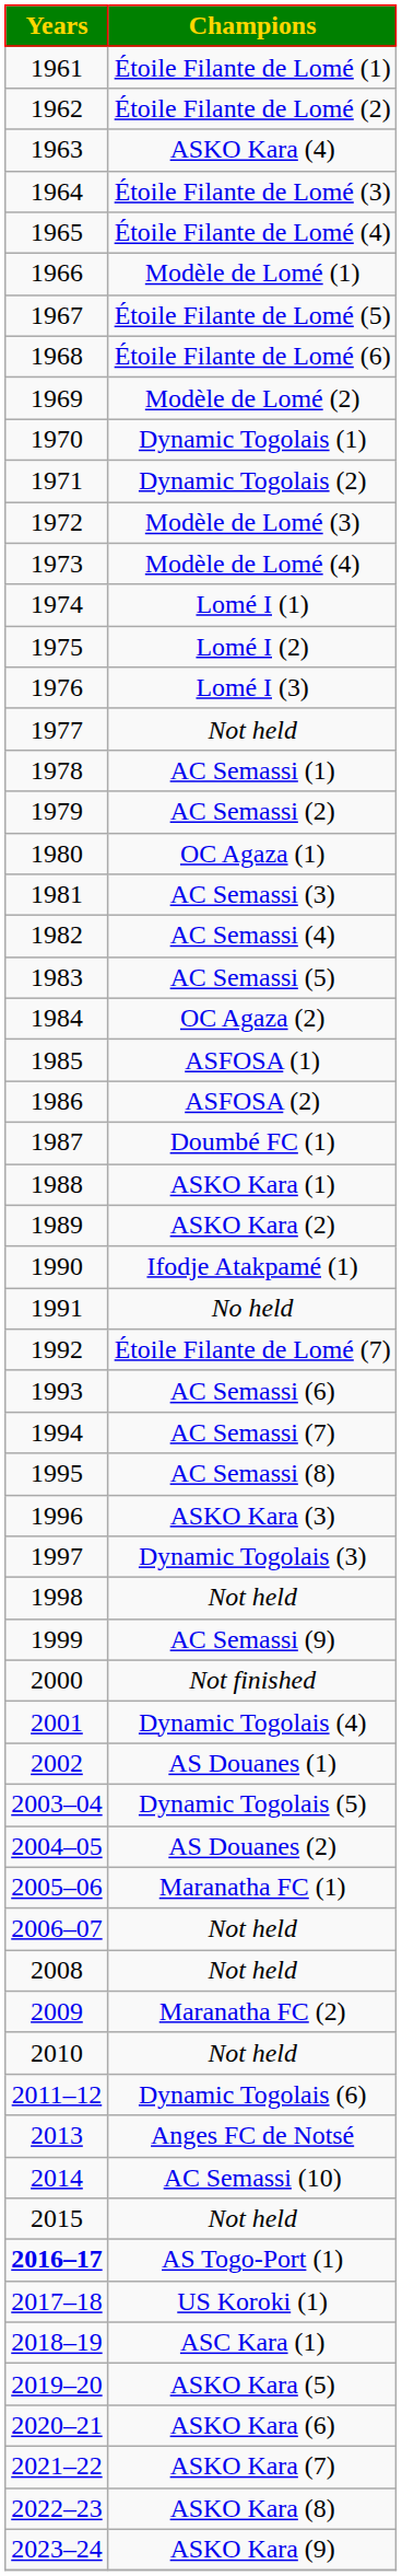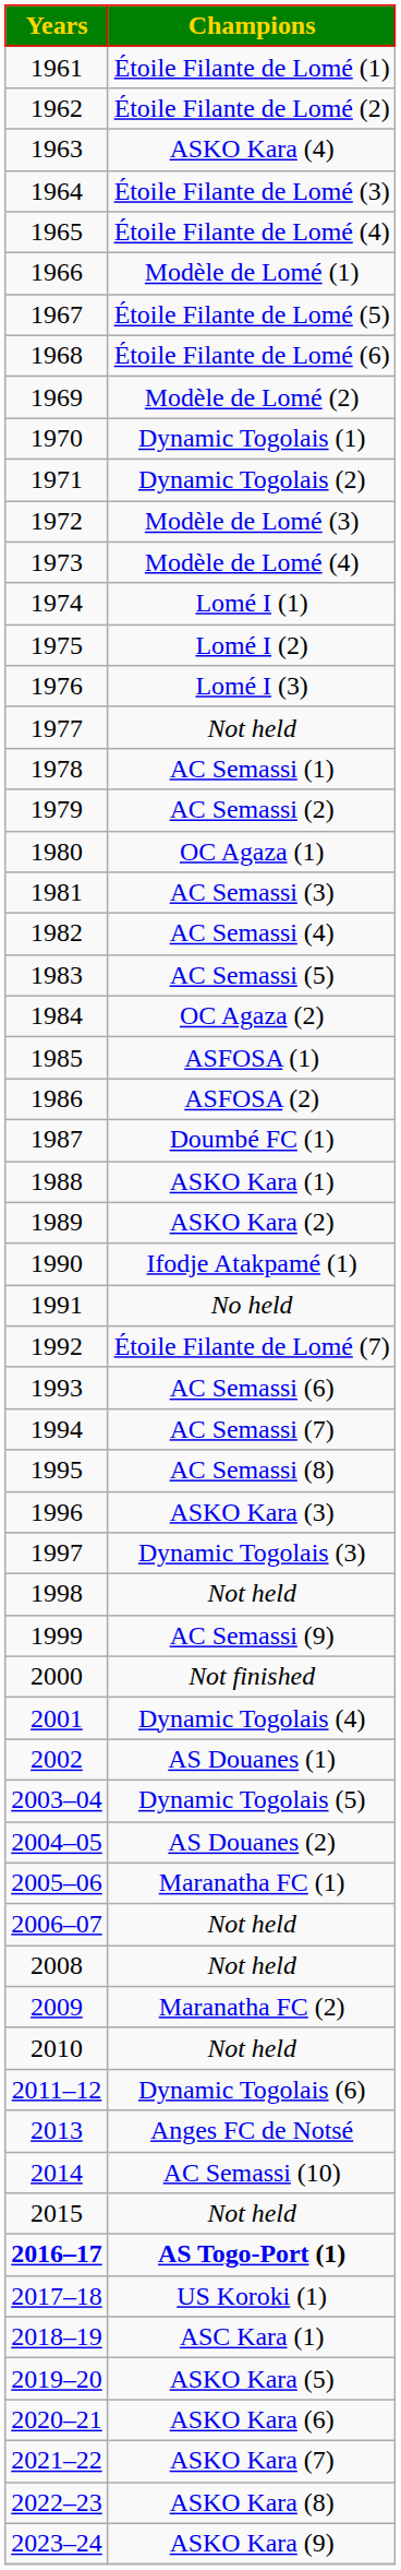row 55 | Champions: normal -> bold
